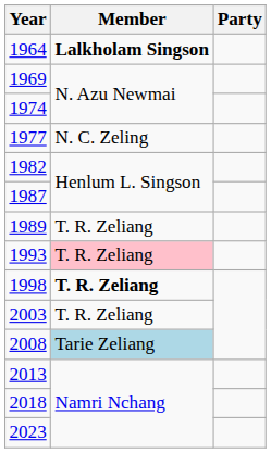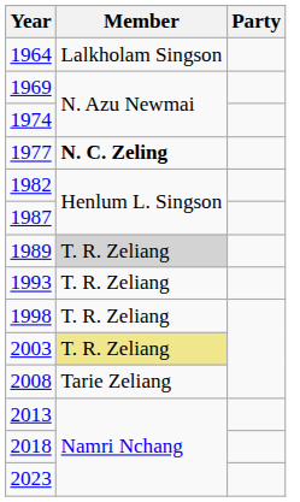1964 | Member: bold -> normal
1977 | Member: normal -> bold
1989 | Member: no background -> lightgrey background
1993 | Member: pink background -> no background
1998 | Member: bold -> normal
2003 | Member: no background -> khaki background
2008 | Member: lightblue background -> no background
